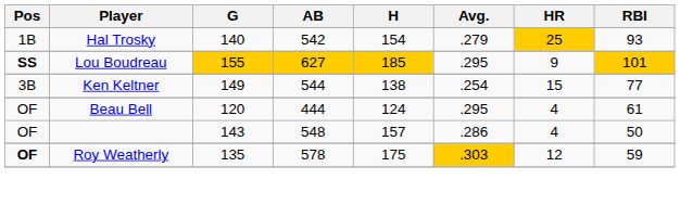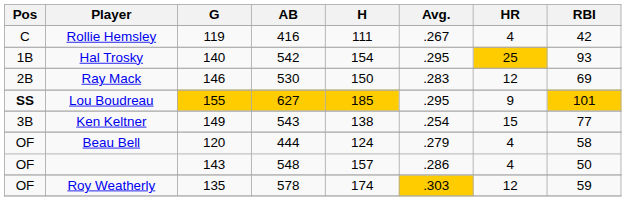+ row: C | Rollie Hemsley | 119 | 416 | 111 | .267 | 4 | 42
Hal Trosky | Avg.: .279 -> .295
+ row: 2B | Ray Mack | 146 | 530 | 150 | .283 | 12 | 69
Ken Keltner | AB: 544 -> 543
Beau Bell | Avg.: .295 -> .279
Beau Bell | RBI: 61 -> 58
Roy Weatherly | Pos: bold -> normal
Roy Weatherly | H: 175 -> 174
